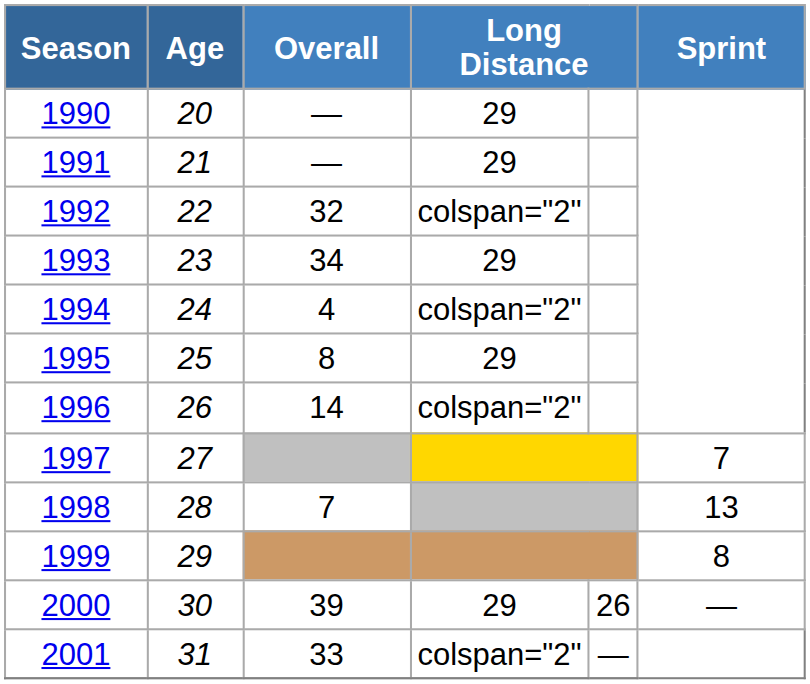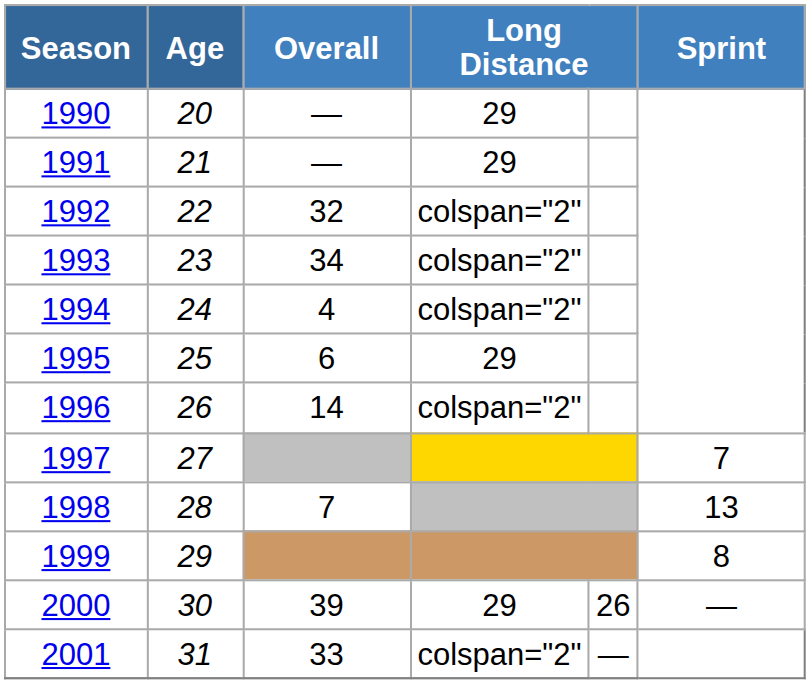1993 | column 4: 29 -> colspan="2"
1995 | Overall: 8 -> 6
